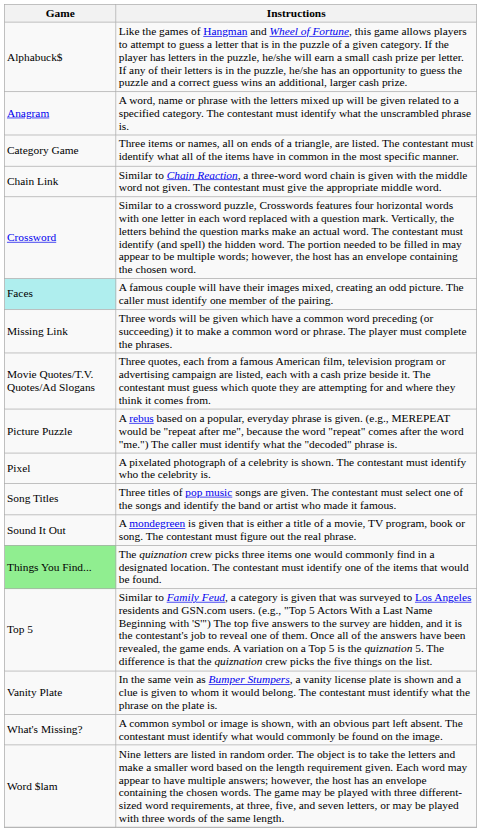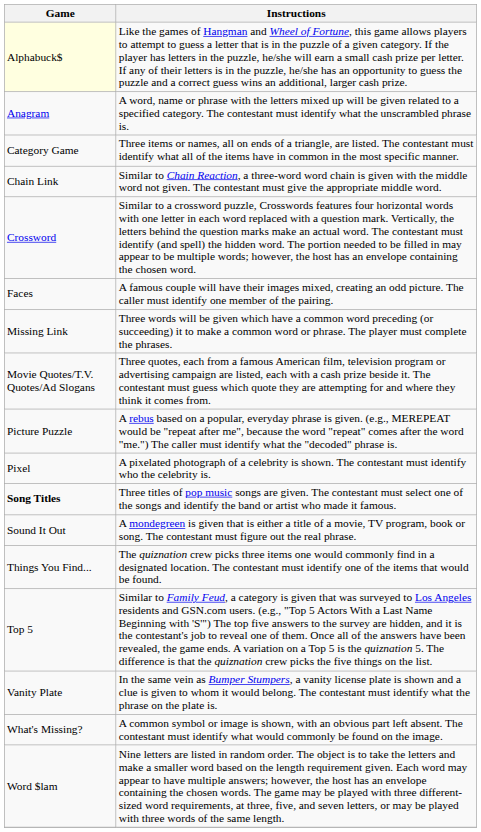Alphabuck$ | Game: no background -> lightyellow background
Faces | Game: paleturquoise background -> no background
Song Titles | Game: normal -> bold
Things You Find... | Game: lightgreen background -> no background
